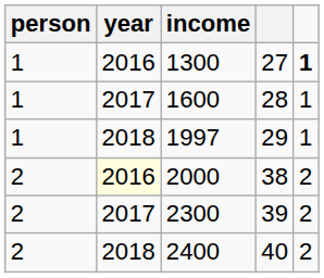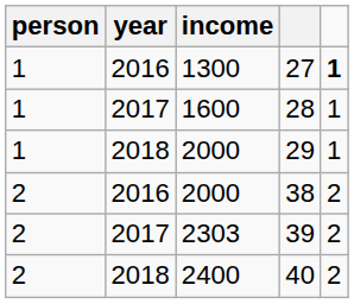29 | income: 1997 -> 2000
38 | year: lightyellow background -> no background
39 | income: 2300 -> 2303
